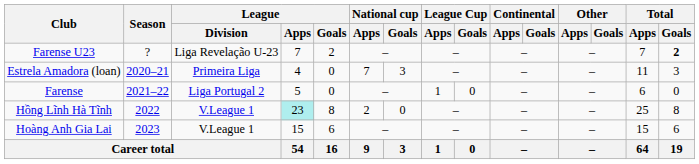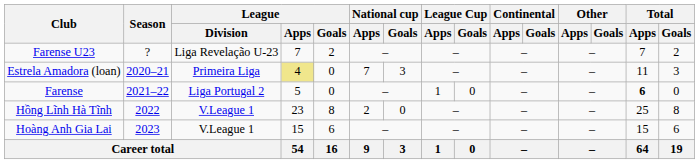Farense U23 | Total / Goals: bold -> normal
Estrela Amadora (loan) | League / Apps: no background -> khaki background
Farense | Total / Apps: normal -> bold
Hồng Lĩnh Hà Tĩnh | League / Apps: paleturquoise background -> no background
